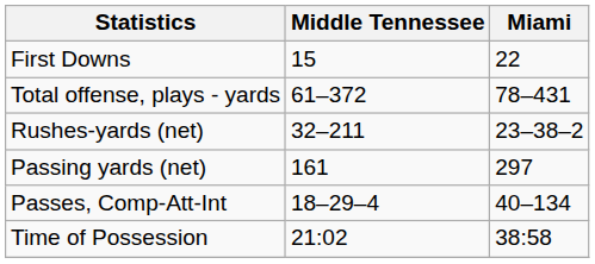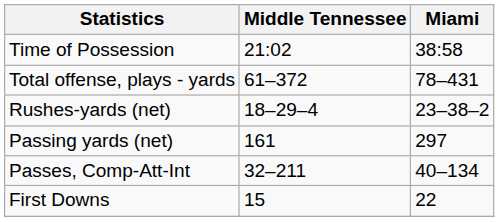rows swapped: First Downs <-> Time of Possession
Rushes-yards (net) | Middle Tennessee: 32–211 -> 18–29–4
Passes, Comp-Att-Int | Middle Tennessee: 18–29–4 -> 32–211
